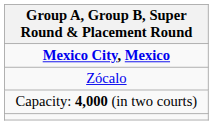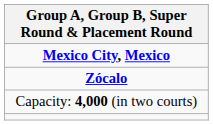row 3 | column 1: normal -> bold
